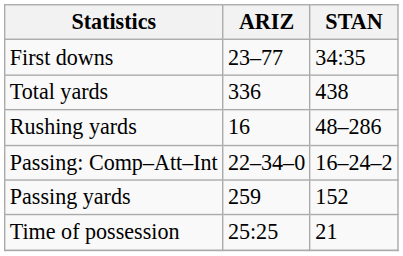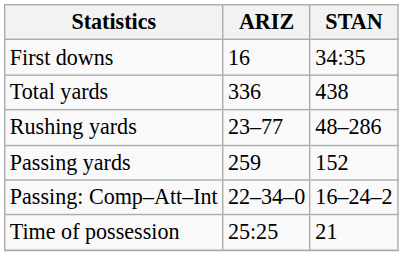First downs | ARIZ: 23–77 -> 16
Rushing yards | ARIZ: 16 -> 23–77
rows swapped: Passing yards <-> Passing: Comp–Att–Int
